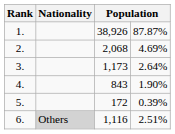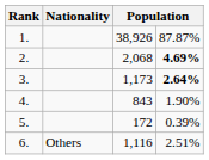2. | column 4: normal -> bold
3. | column 4: normal -> bold
6. | Nationality: lightgrey background -> no background
